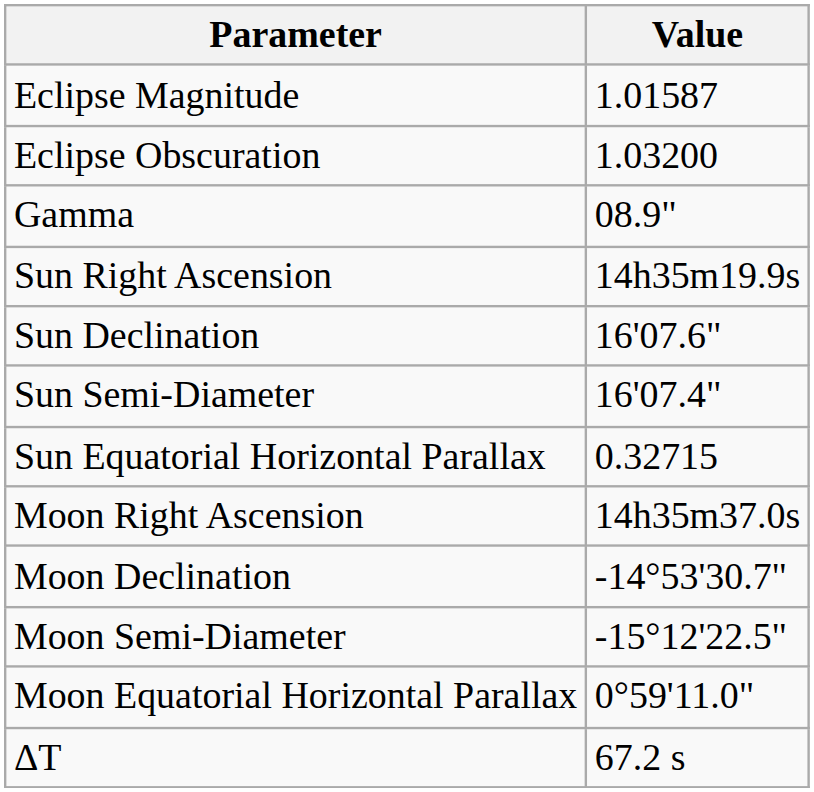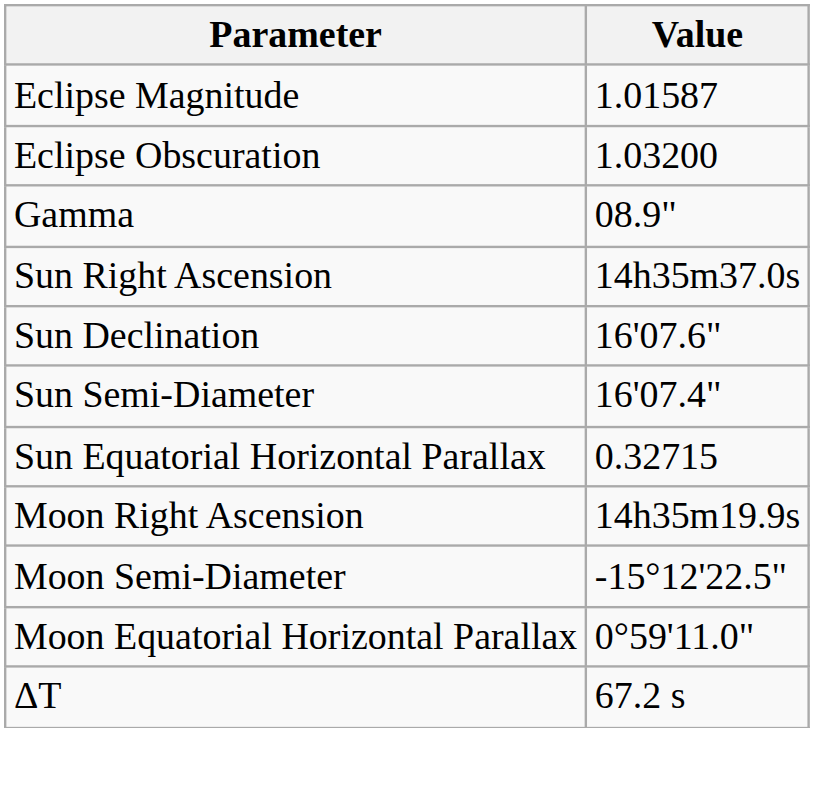Sun Right Ascension | Value: 14h35m19.9s -> 14h35m37.0s
Moon Right Ascension | Value: 14h35m37.0s -> 14h35m19.9s
- row: Moon Declination | -14°53'30.7"
